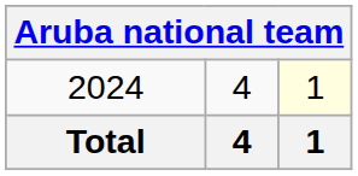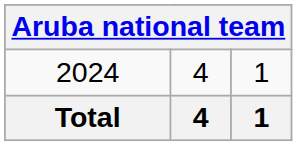2024 | column 3: lightyellow background -> no background
